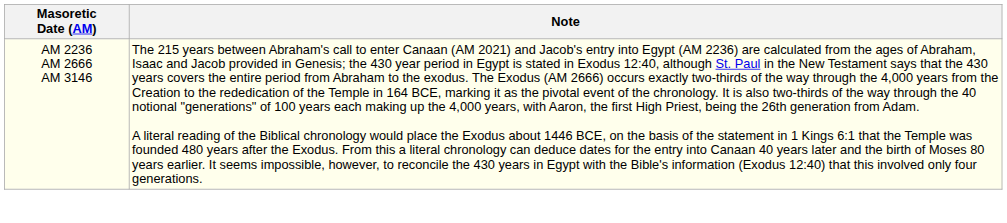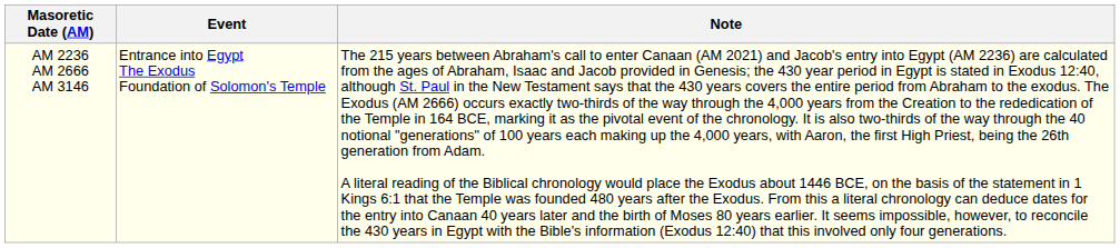+ column: Event | Entrance into Egypt The Exodus Foundation of Solomon's Temple
